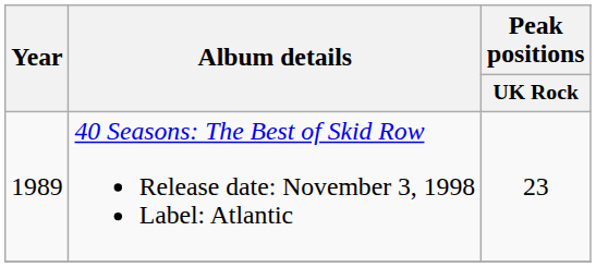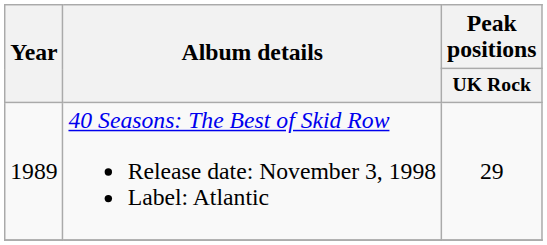row 3 | Peak positions / UK Rock: 23 -> 29
